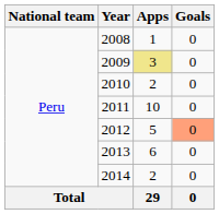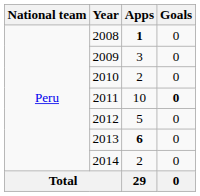2008 | Apps: normal -> bold
2009 | Apps: khaki background -> no background
2011 | Goals: normal -> bold
2012 | Goals: lightsalmon background -> no background
2013 | Apps: normal -> bold
